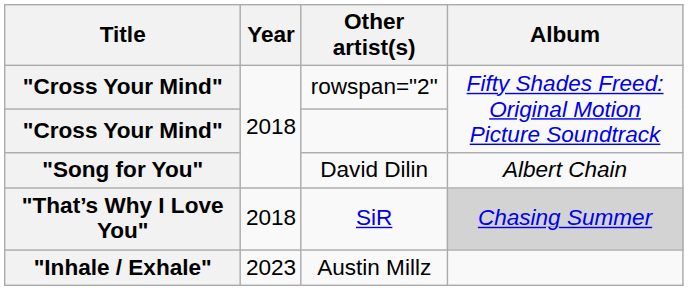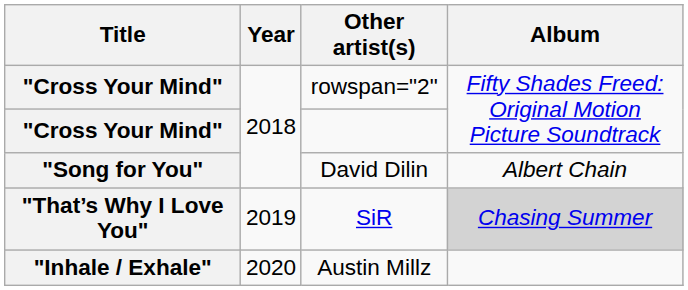"That’s Why I Love You" | Year: 2018 -> 2019
"Inhale / Exhale" | Year: 2023 -> 2020
